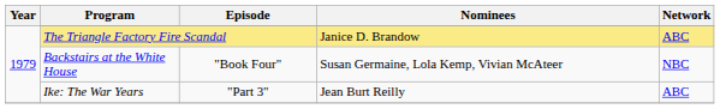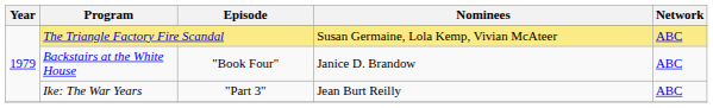The Triangle Factory Fire Scandal | Nominees: Janice D. Brandow -> Susan Germaine, Lola Kemp, Vivian McAteer
Backstairs at the White House | Nominees: Susan Germaine, Lola Kemp, Vivian McAteer -> Janice D. Brandow
Backstairs at the White House | Network: NBC -> ABC
